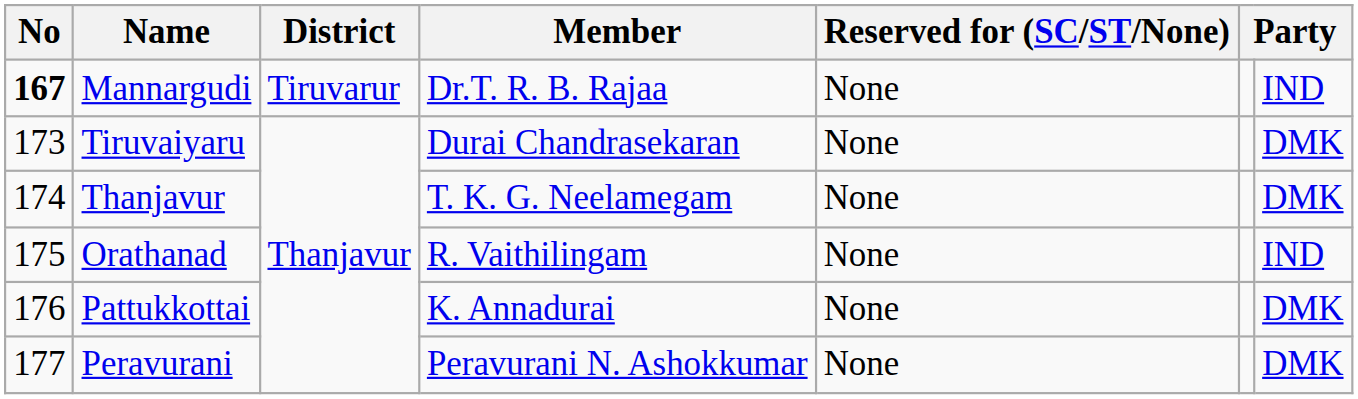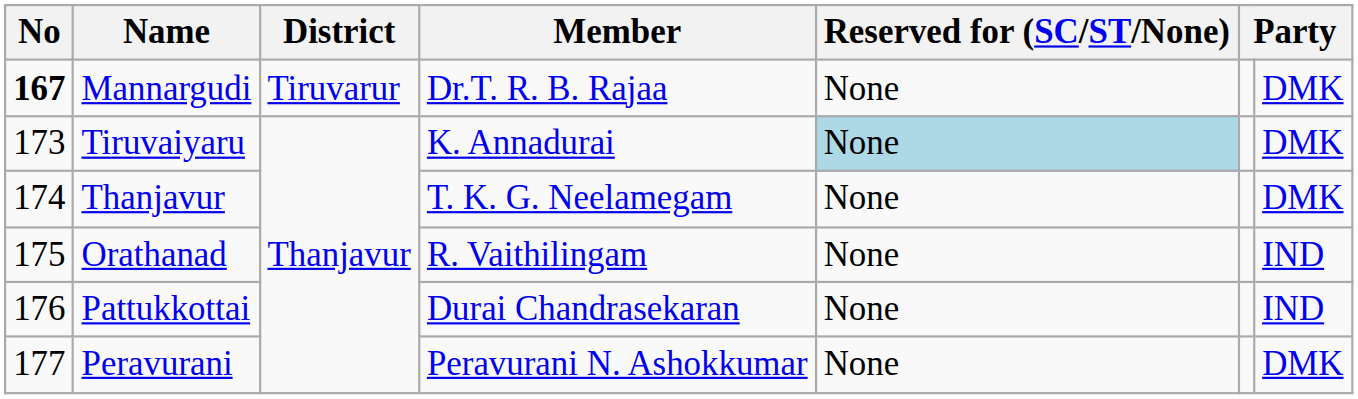Mannargudi | column 7: IND -> DMK
Tiruvaiyaru | Member: Durai Chandrasekaran -> K. Annadurai
Tiruvaiyaru | Reserved for (SC/ST/None): no background -> lightblue background
Pattukkottai | Member: K. Annadurai -> Durai Chandrasekaran
Pattukkottai | column 7: DMK -> IND
